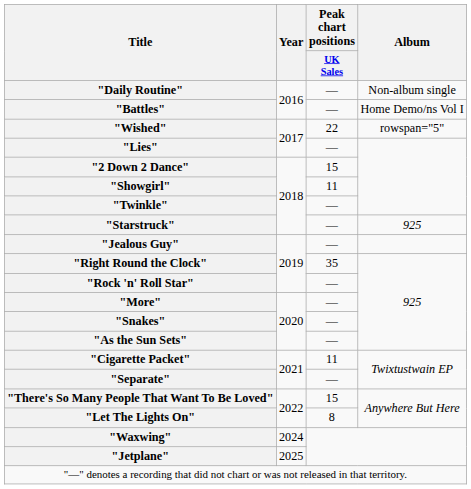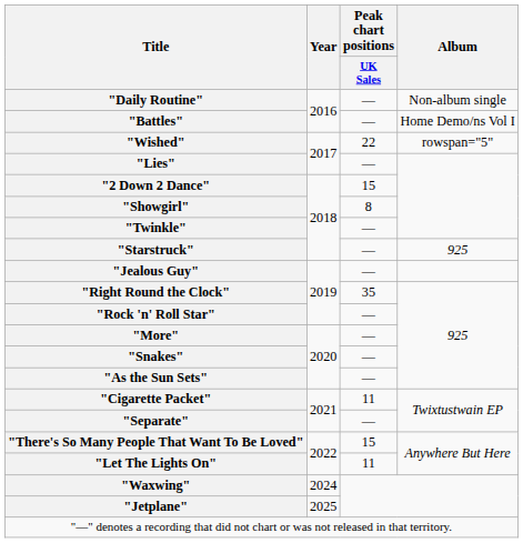"Showgirl" | Peak chart positions / UK Sales: 11 -> 8
"Let The Lights On" | Peak chart positions / UK Sales: 8 -> 11
